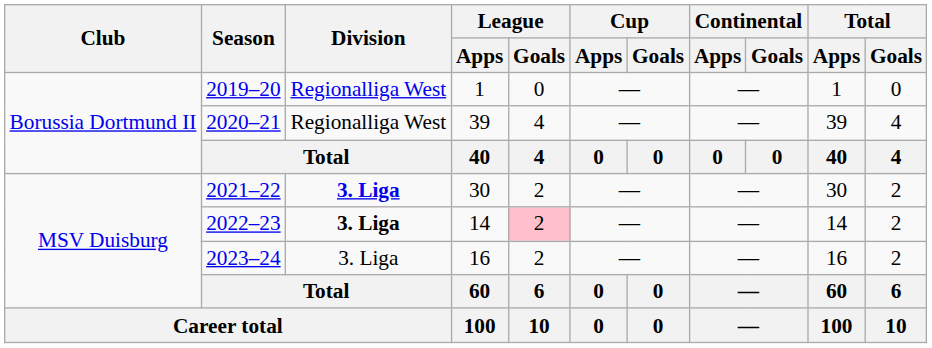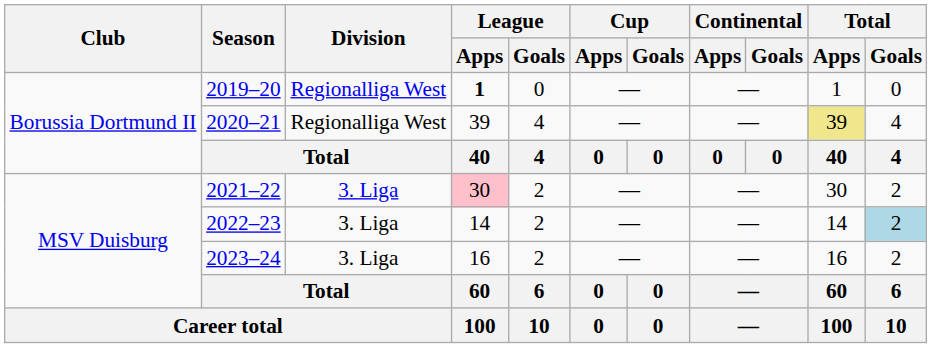2019–20 | League / Apps: normal -> bold
2020–21 | Total / Apps: no background -> khaki background
2021–22 | Division: bold -> normal
2021–22 | League / Apps: no background -> pink background
2022–23 | Division: bold -> normal
2022–23 | League / Goals: pink background -> no background
2022–23 | Total / Goals: no background -> lightblue background
